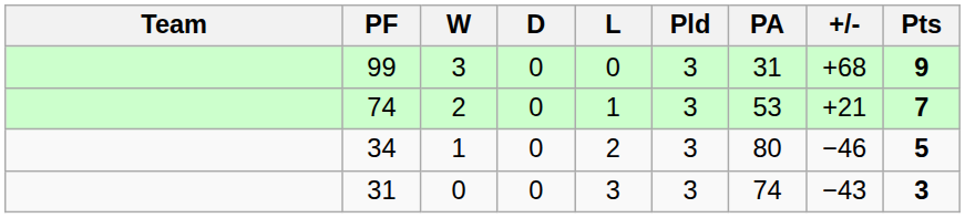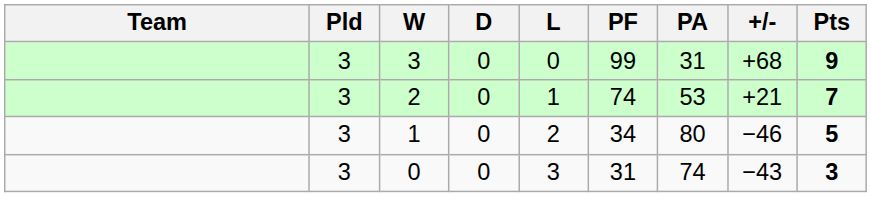columns swapped: Pld <-> PF
